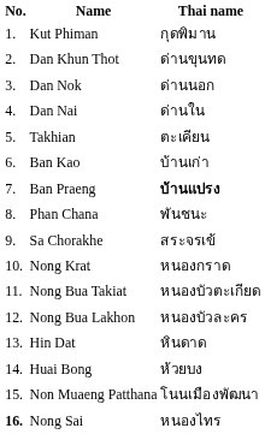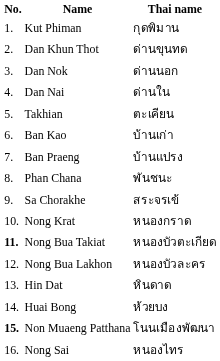Ban Praeng | Thai name: bold -> normal
Nong Bua Takiat | No.: normal -> bold
Non Muaeng Patthana | No.: normal -> bold
Nong Sai | No.: bold -> normal
